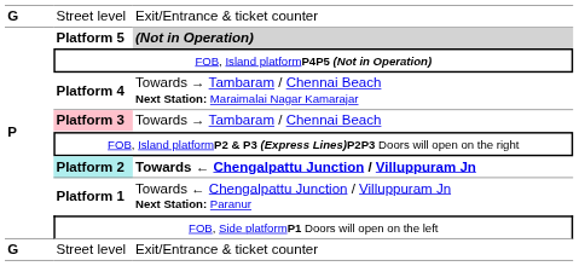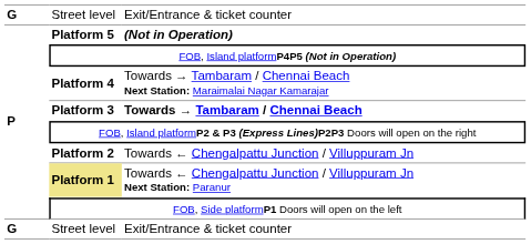Platform 5 | column 3: lightgrey background -> no background
Platform 3 | column 2: pink background -> no background
Platform 3 | column 3: normal -> bold
Platform 2 | column 2: paleturquoise background -> no background
Platform 2 | column 3: bold -> normal
Platform 1 | column 2: no background -> khaki background
